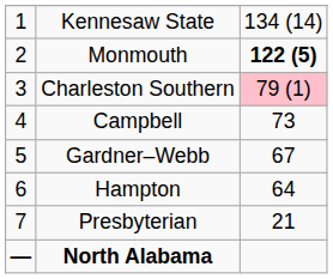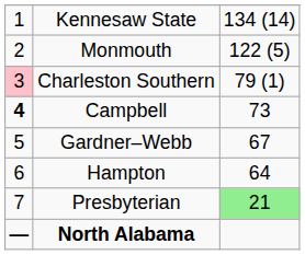Monmouth | column 3: bold -> normal
Charleston Southern | column 1: no background -> pink background
Charleston Southern | column 3: pink background -> no background
Campbell | column 1: normal -> bold
Presbyterian | column 3: no background -> lightgreen background
